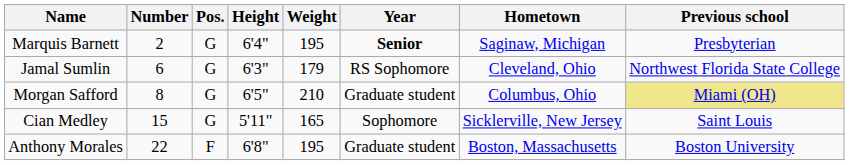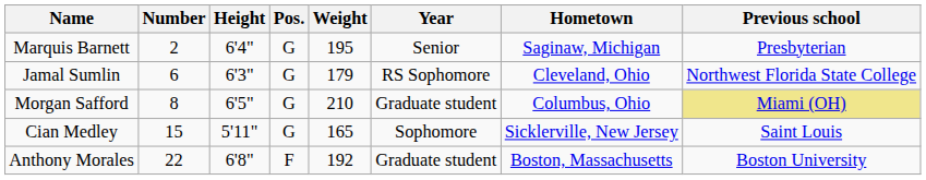columns swapped: Pos. <-> Height
Marquis Barnett | Year: bold -> normal
Anthony Morales | Weight: 195 -> 192
